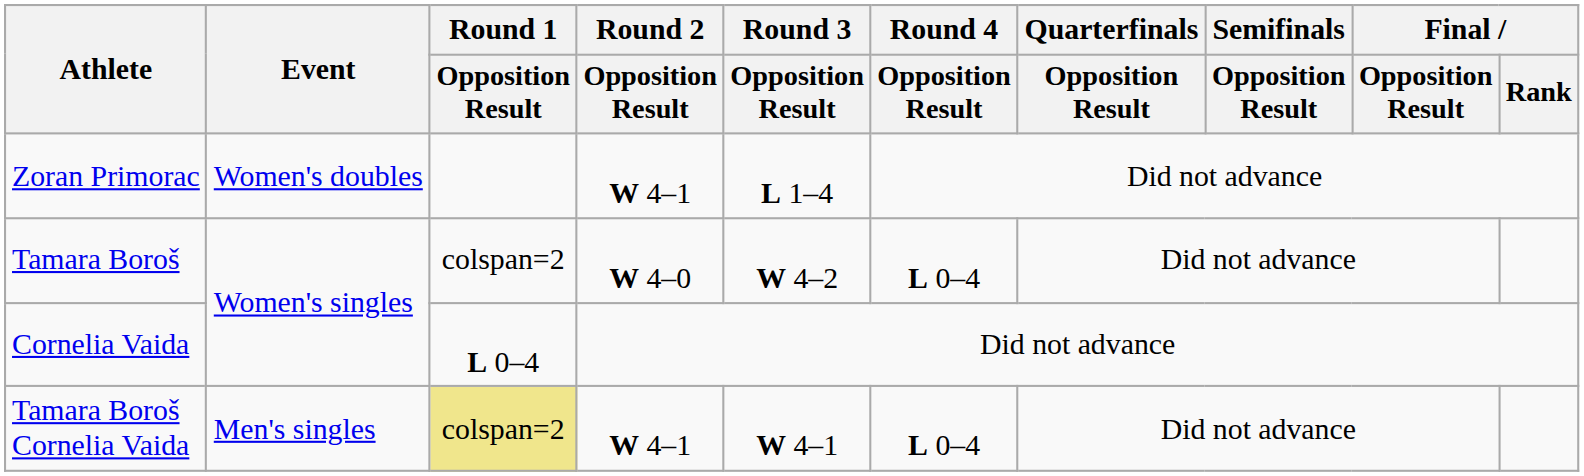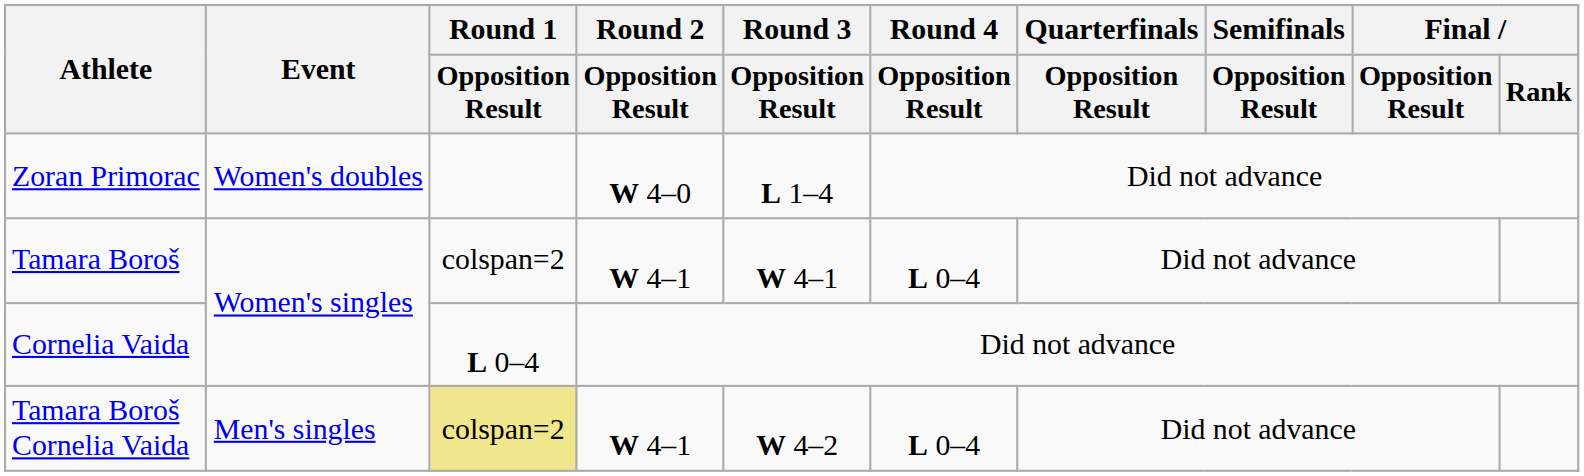Zoran Primorac | Round 2 / Opposition Result: W 4–1 -> W 4–0
Tamara Boroš | Round 2 / Opposition Result: W 4–0 -> W 4–1
Tamara Boroš | Round 3 / Opposition Result: W 4–2 -> W 4–1
Tamara Boroš Cornelia Vaida | Round 3 / Opposition Result: W 4–1 -> W 4–2
